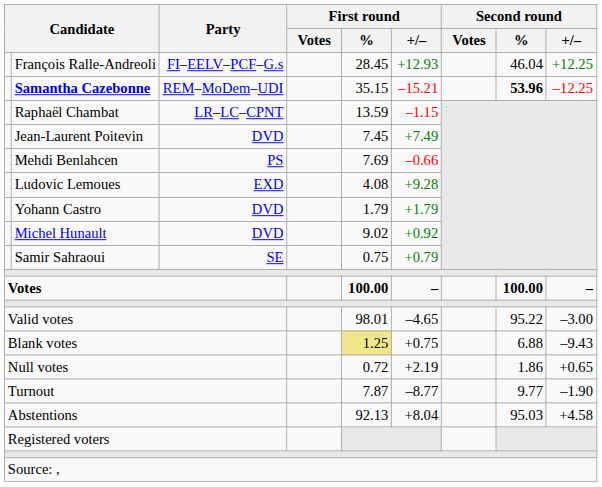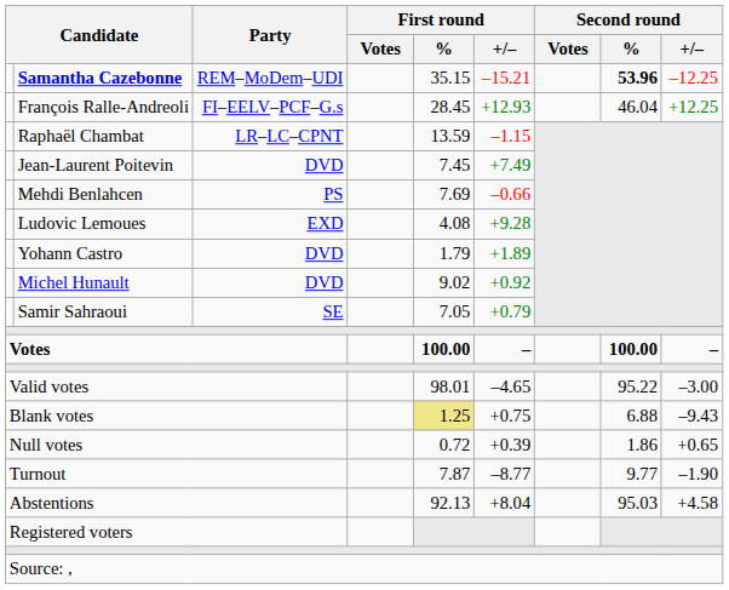rows swapped: Samantha Cazebonne <-> François Ralle-Andreoli
Yohann Castro | First round / +/–: +1.79 -> +1.89
Samir Sahraoui | First round / %: 0.75 -> 7.05
Null votes | First round / +/–: +2.19 -> +0.39
